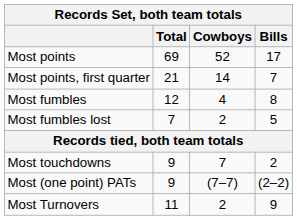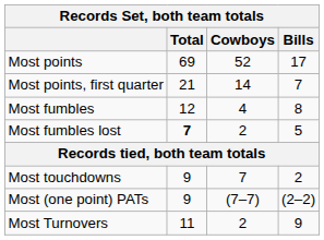Most fumbles lost | Total: normal -> bold
